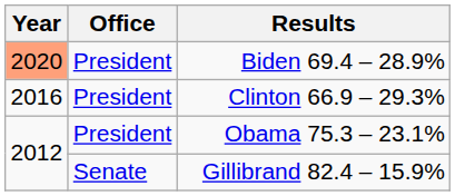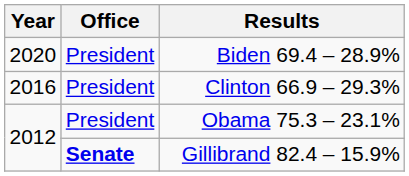Biden 69.4 – 28.9% | Year: lightsalmon background -> no background
Gillibrand 82.4 – 15.9% | Office: normal -> bold
